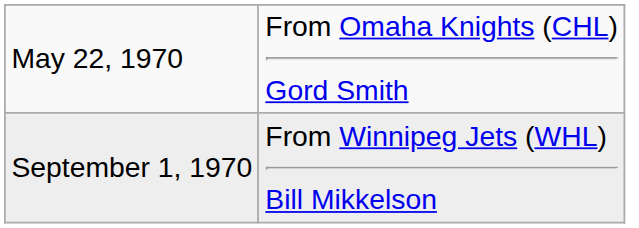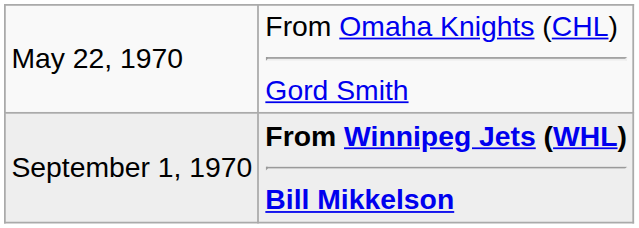September 1, 1970 | column 2: normal -> bold
